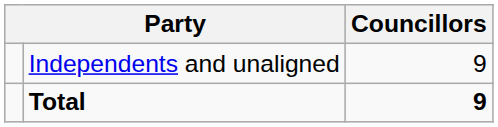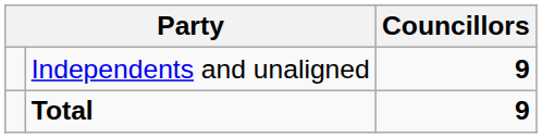Independents and unaligned | Councillors: normal -> bold
